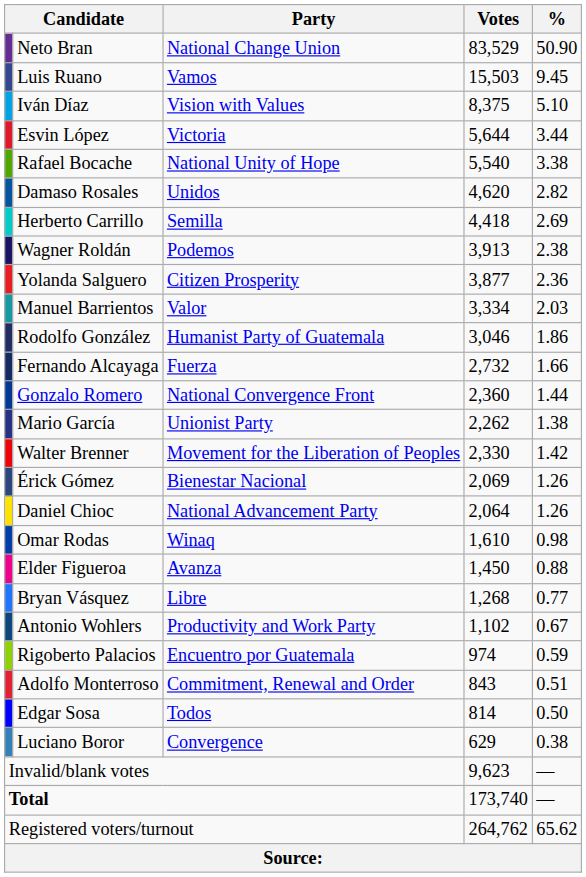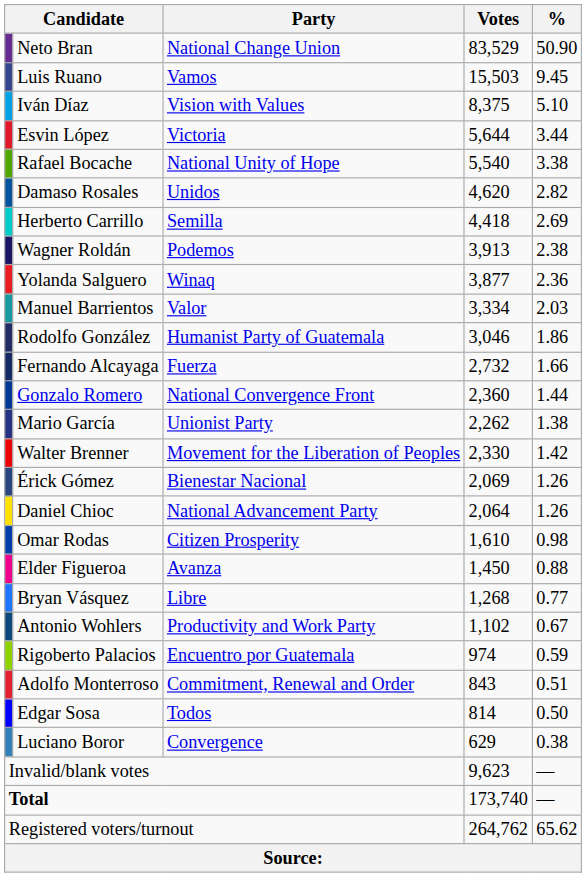Yolanda Salguero | Party: Citizen Prosperity -> Winaq
Omar Rodas | Party: Winaq -> Citizen Prosperity
